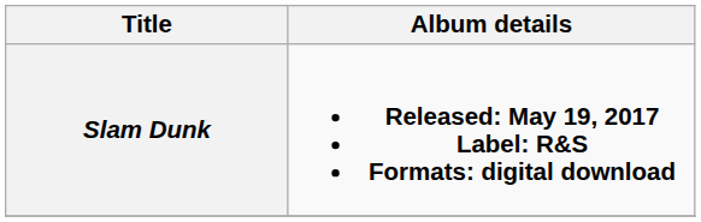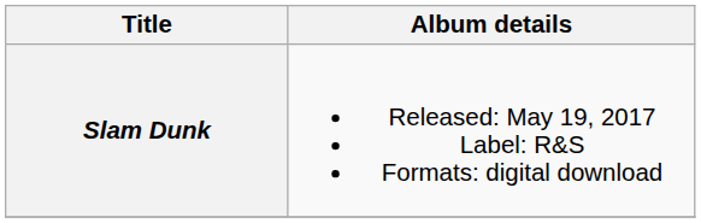Slam Dunk | Album details: bold -> normal
